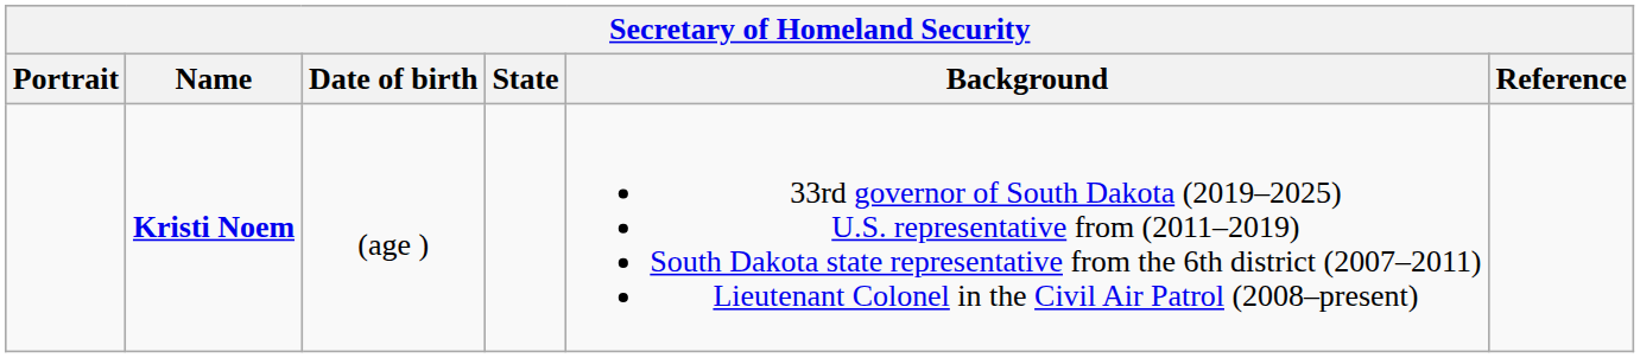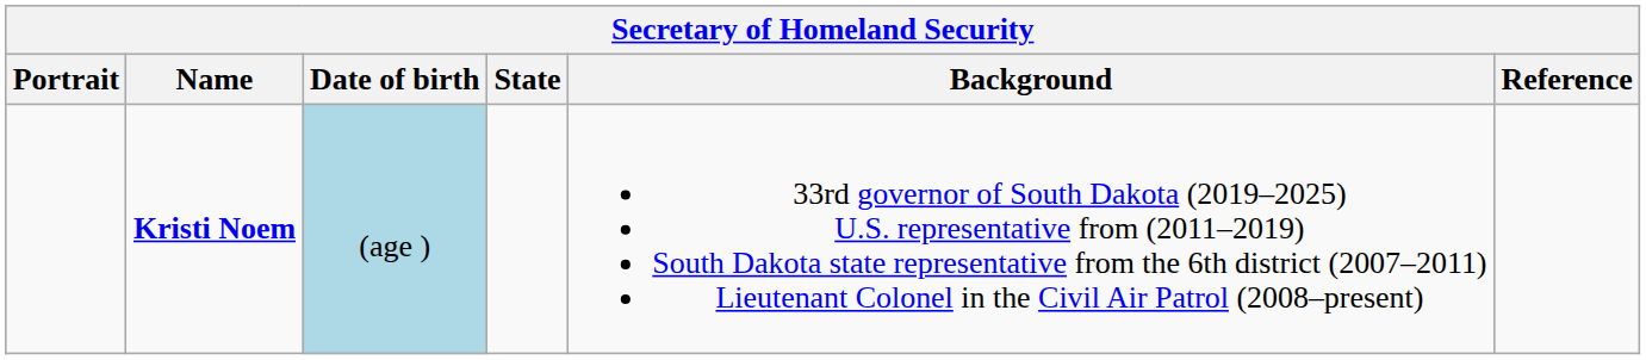Kristi Noem | Date of birth: no background -> lightblue background
